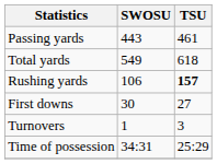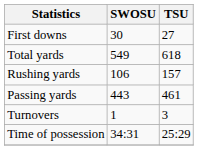rows swapped: First downs <-> Passing yards
Rushing yards | TSU: bold -> normal
